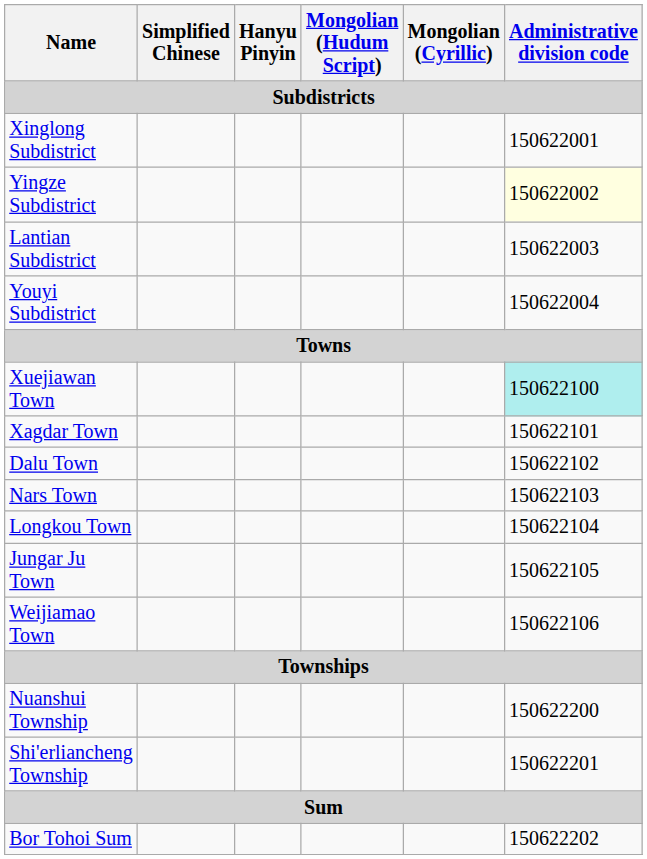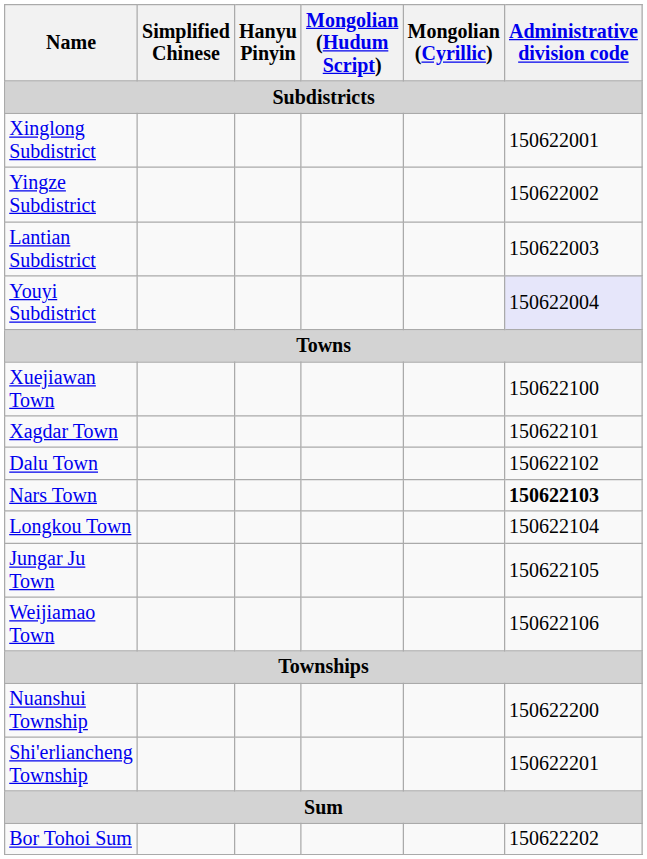Yingze Subdistrict | Administrative division code: lightyellow background -> no background
Youyi Subdistrict | Administrative division code: no background -> lavender background
Xuejiawan Town | Administrative division code: paleturquoise background -> no background
Nars Town | Administrative division code: normal -> bold
